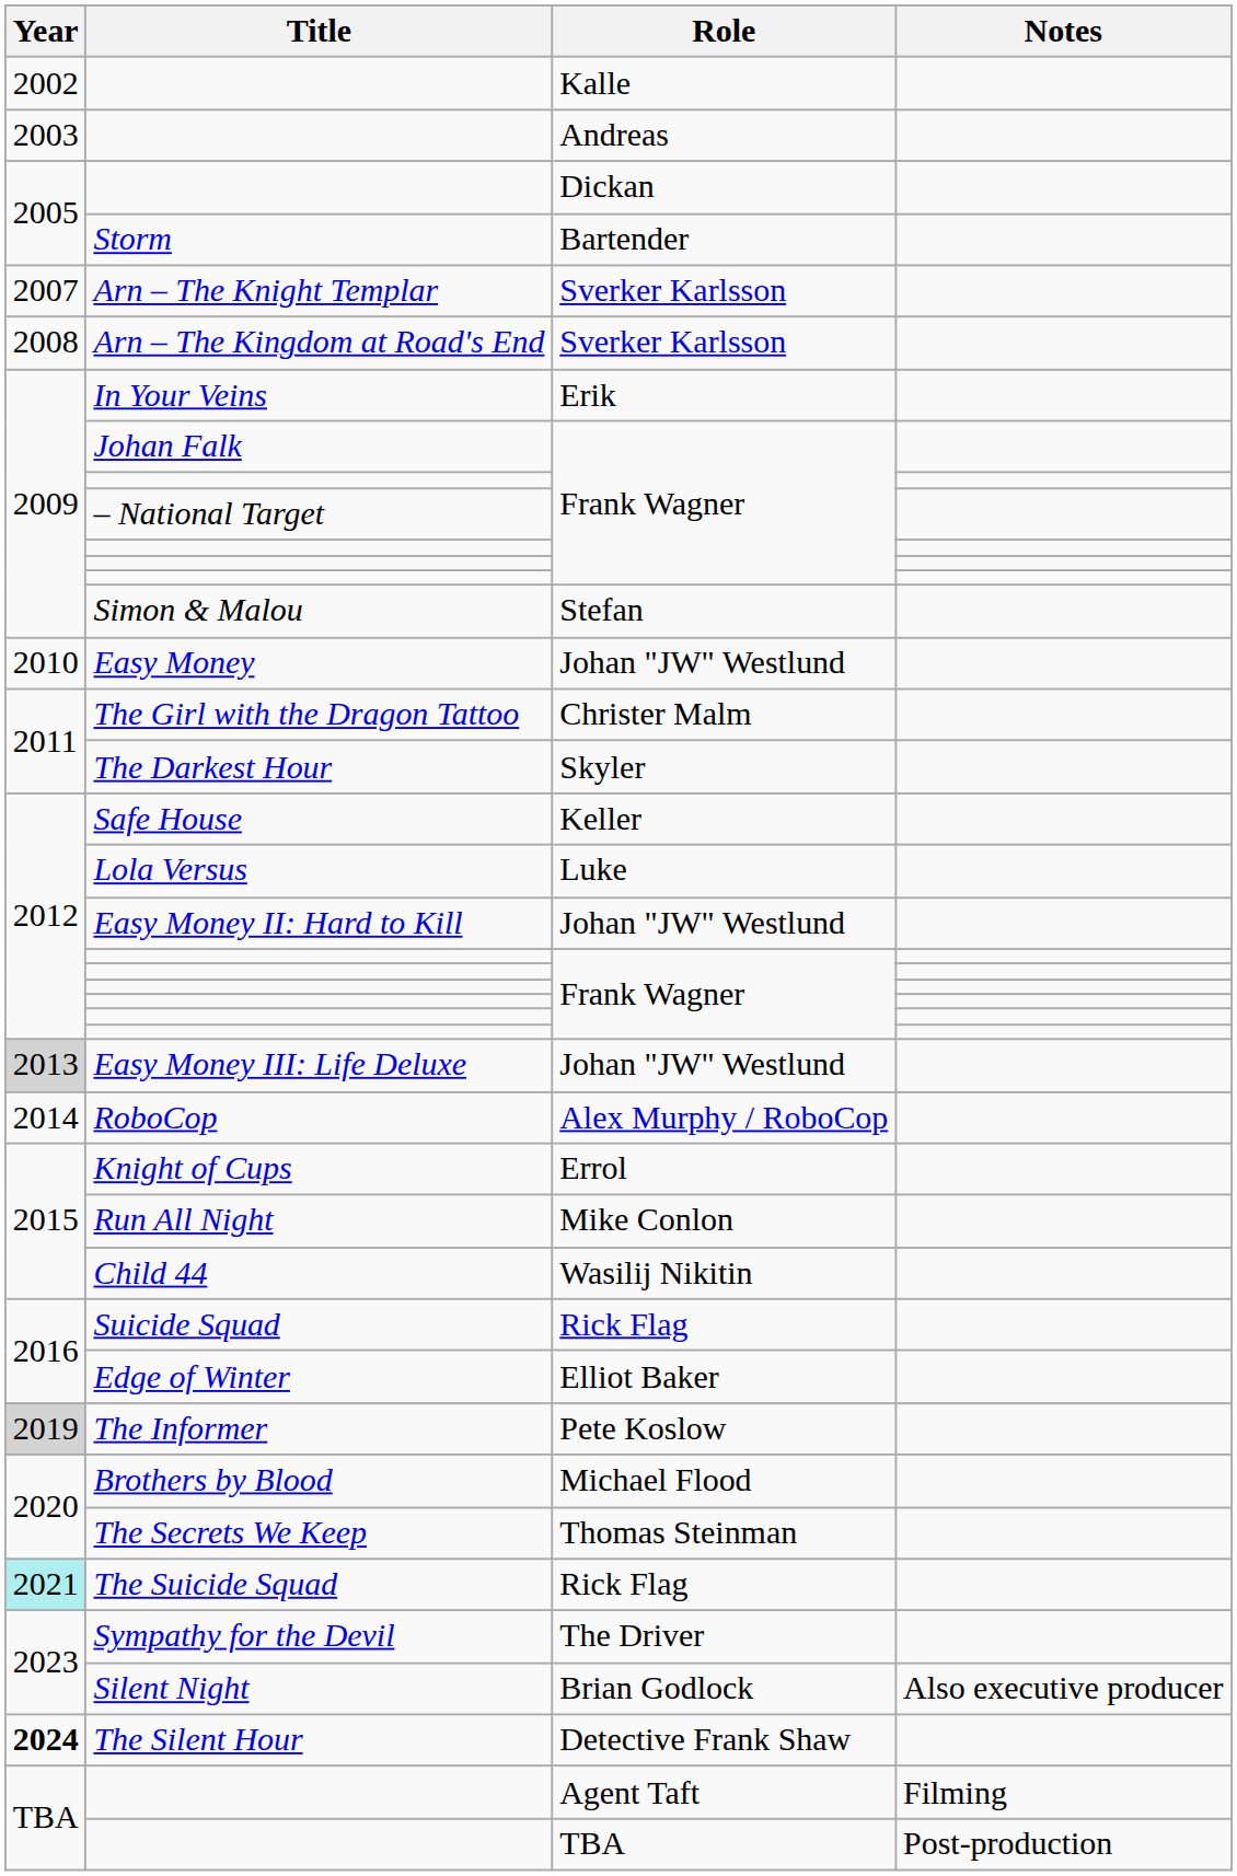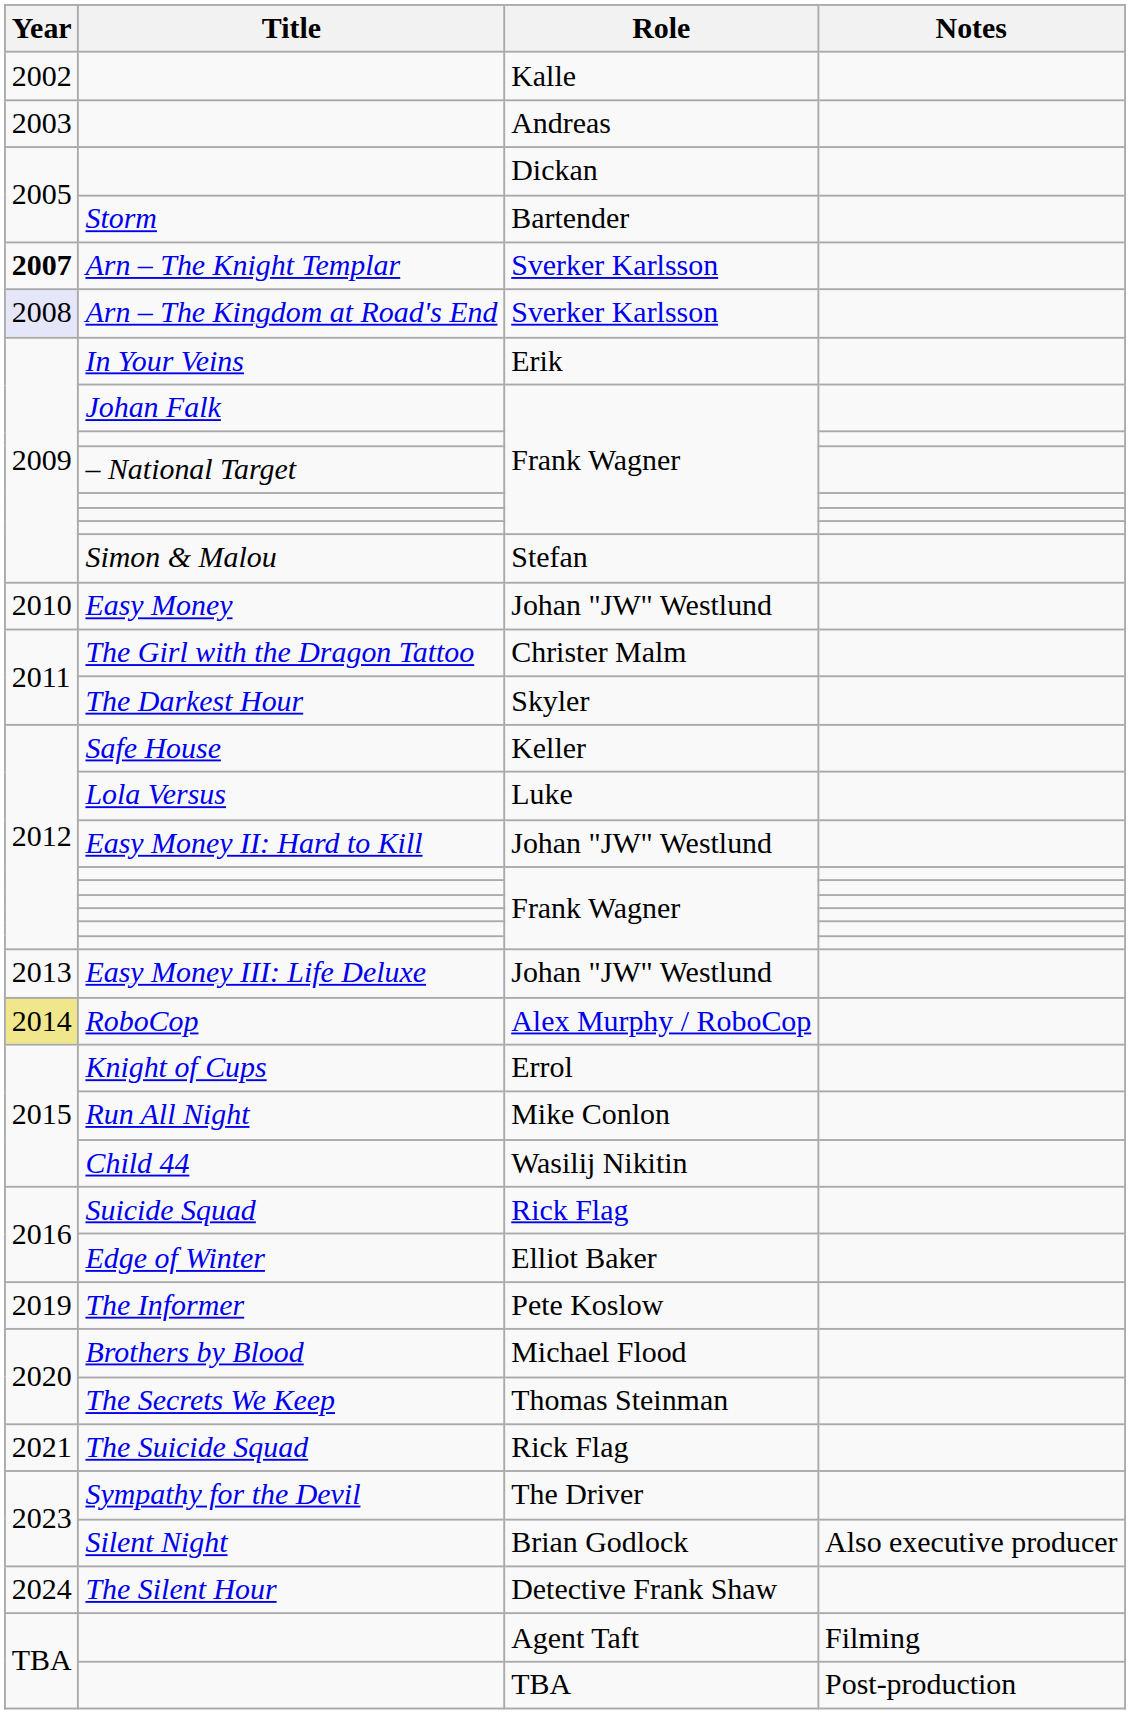Arn – The Knight Templar | Year: normal -> bold
Arn – The Kingdom at Road's End | Year: no background -> lavender background
Easy Money III: Life Deluxe | Year: lightgrey background -> no background
RoboCop | Year: no background -> khaki background
The Informer | Year: lightgrey background -> no background
The Suicide Squad | Year: paleturquoise background -> no background
The Silent Hour | Year: bold -> normal
